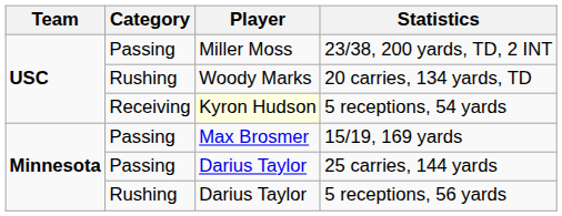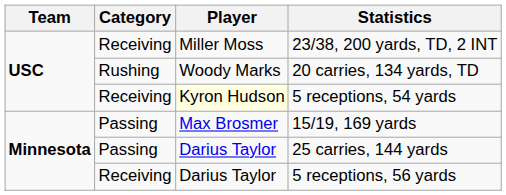23/38, 200 yards, TD, 2 INT | Category: Passing -> Receiving
5 receptions, 56 yards | Category: Rushing -> Receiving
